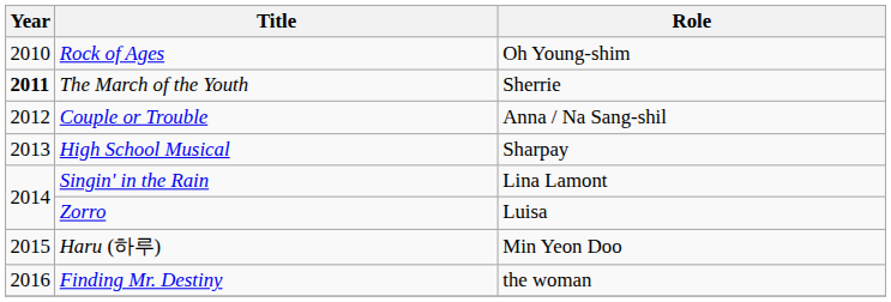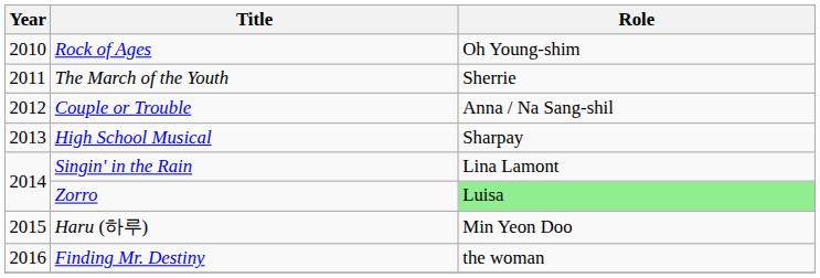The March of the Youth | Year: bold -> normal
Zorro | Role: no background -> lightgreen background
